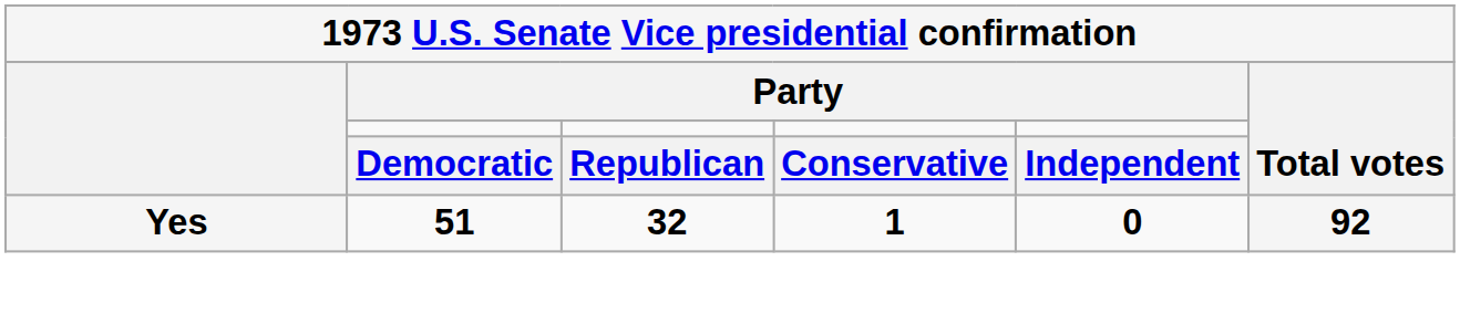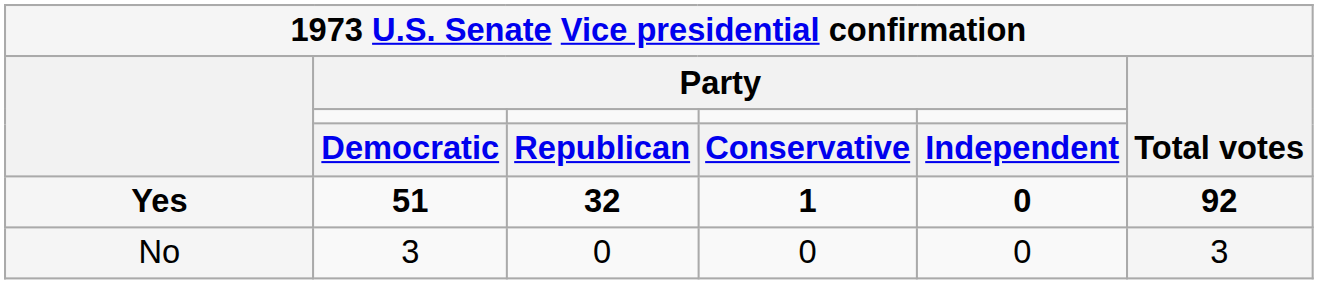+ row: No | 3 | 0 | 0 | 0 | 3
